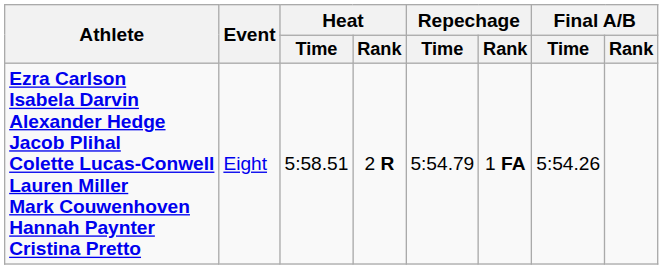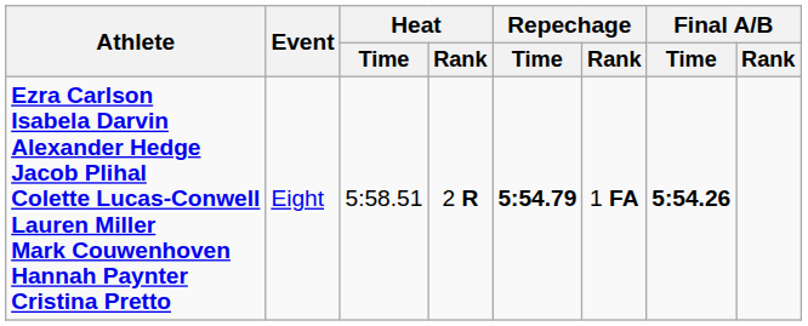row 3 | Repechage / Time: normal -> bold
row 3 | Final A/B / Time: normal -> bold
